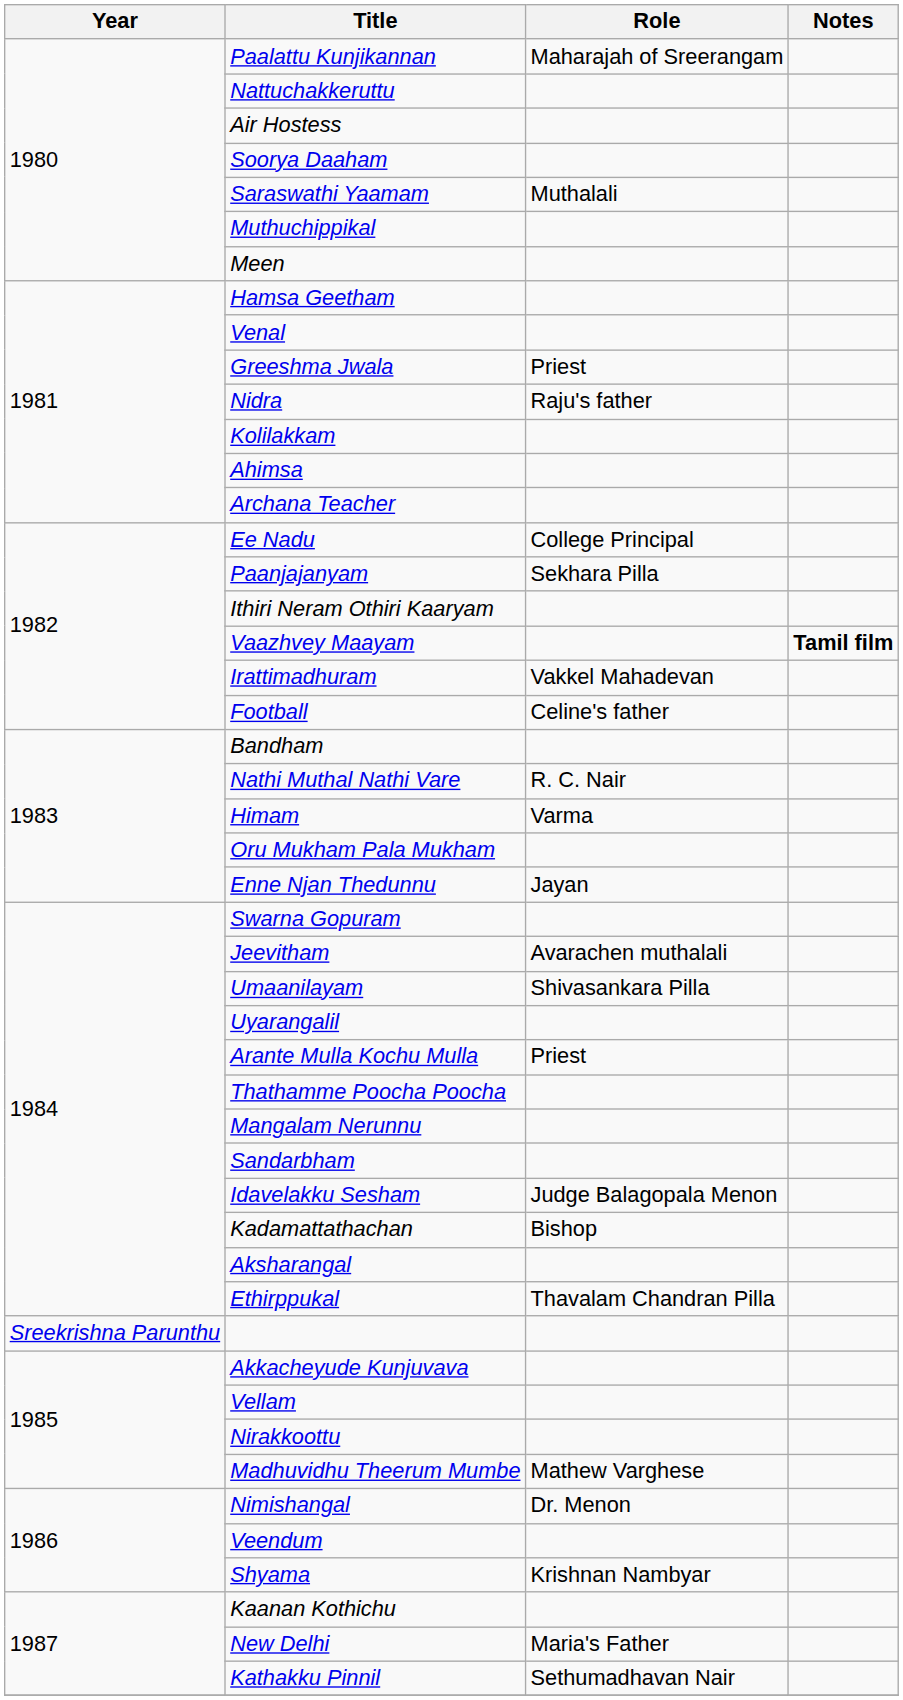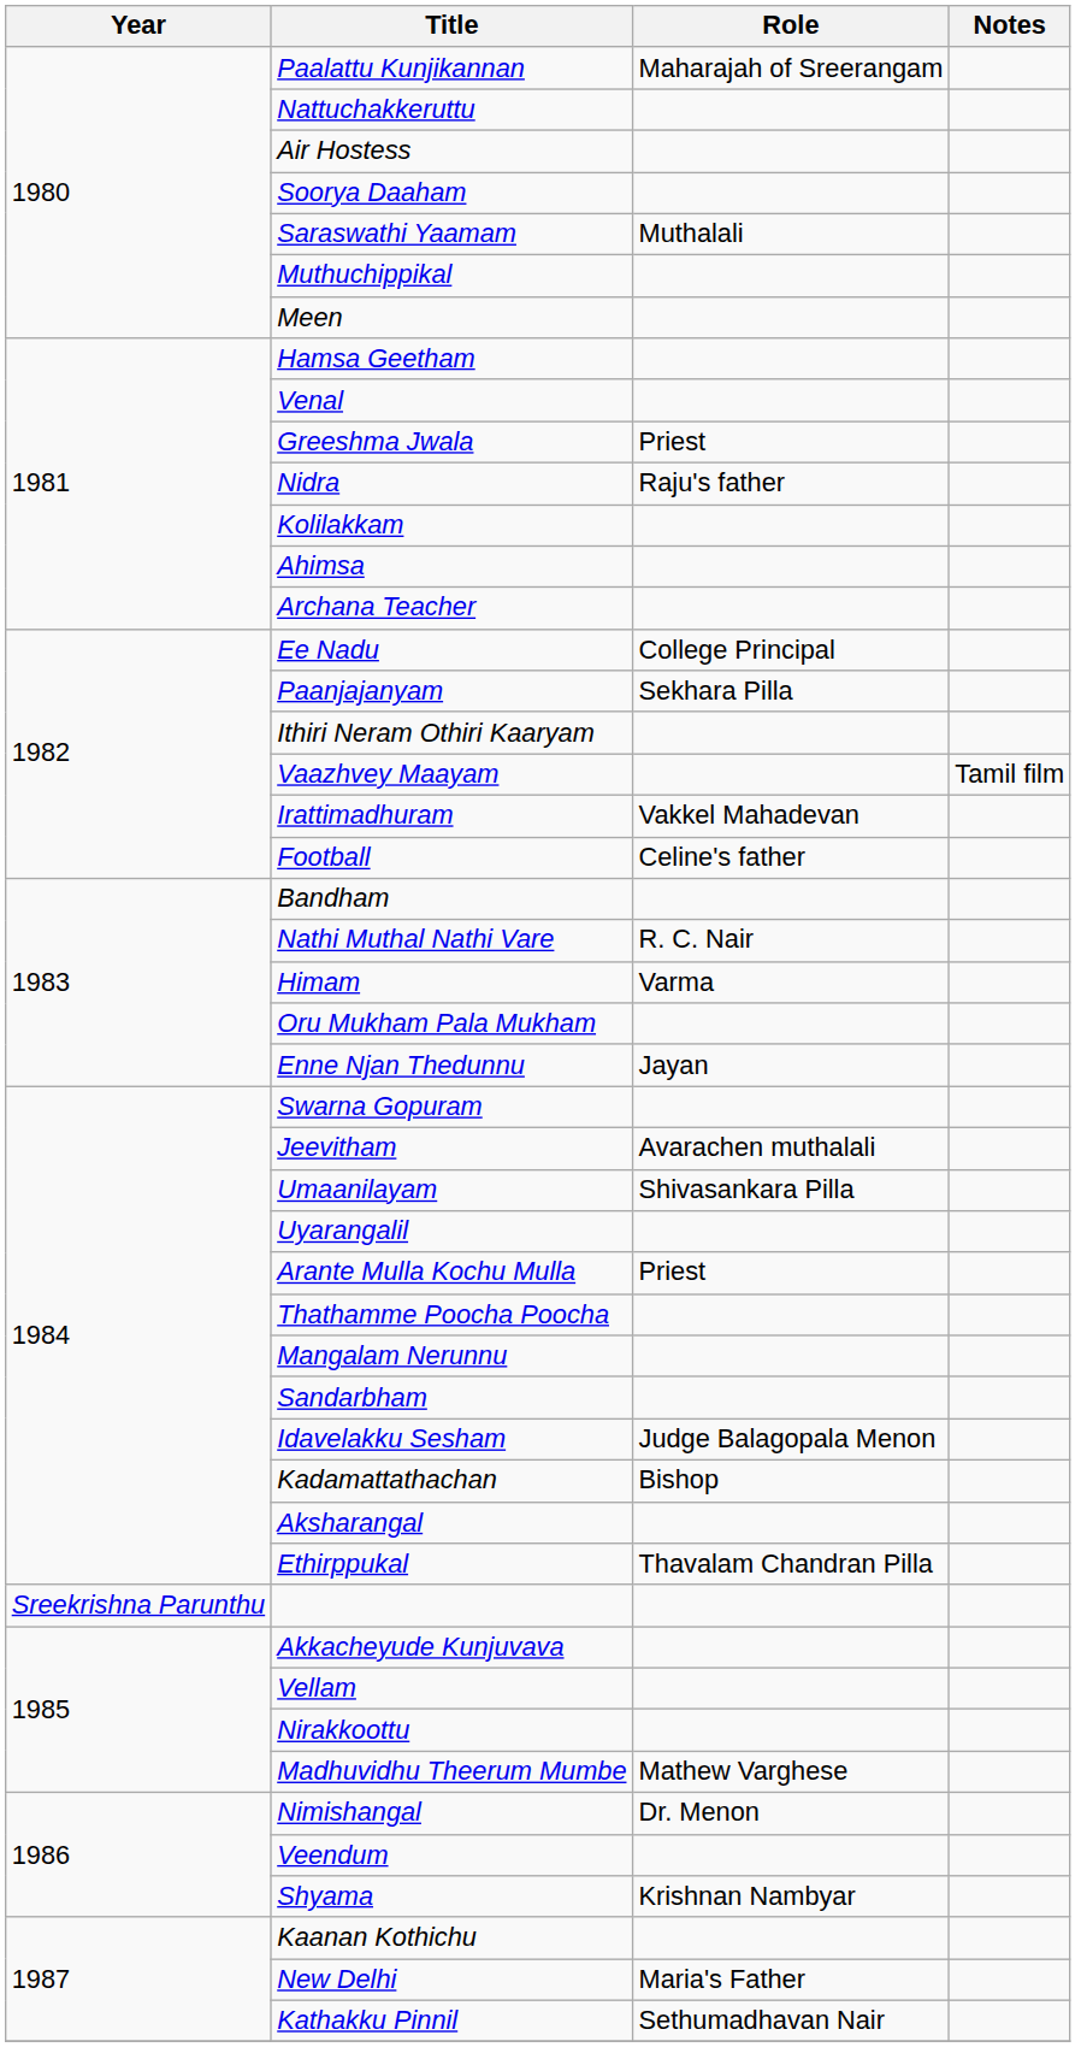Vaazhvey Maayam | Notes: bold -> normal
